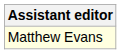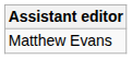row 2 | column 1: lightyellow background -> no background
